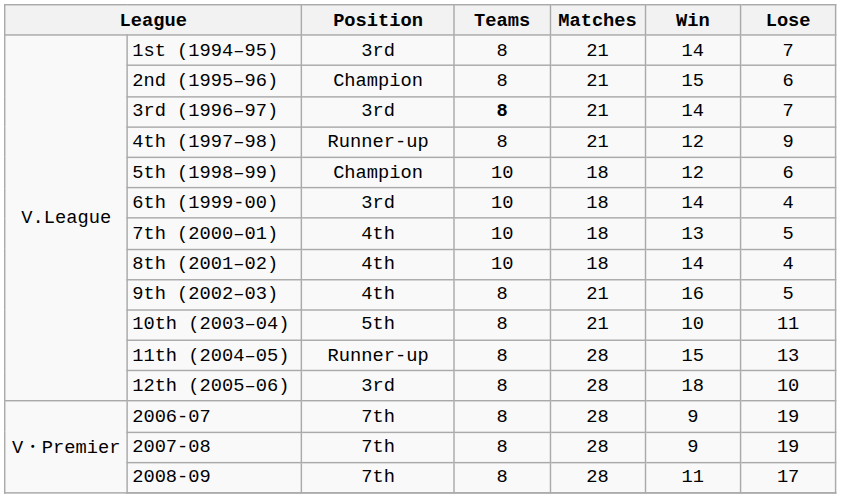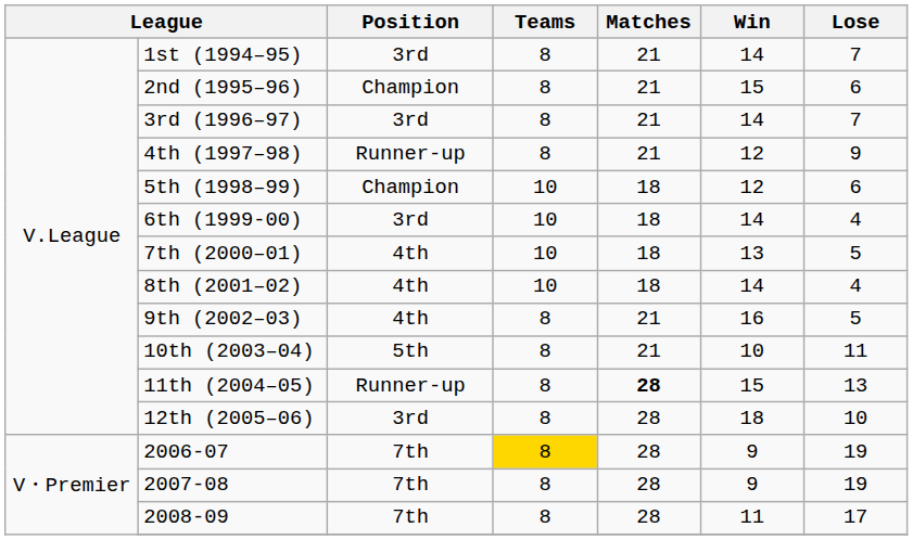3rd (1996–97) | Teams: bold -> normal
11th (2004–05) | Matches: normal -> bold
2006-07 | Teams: no background -> gold background
